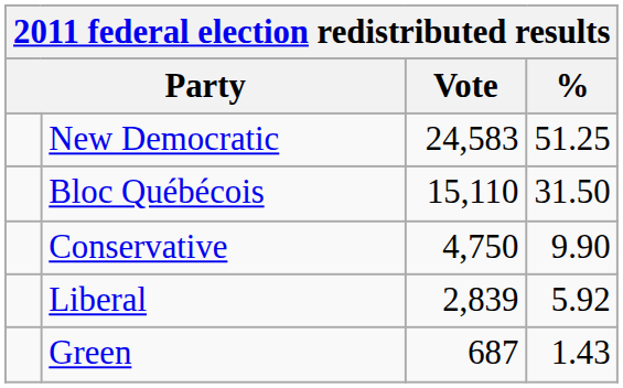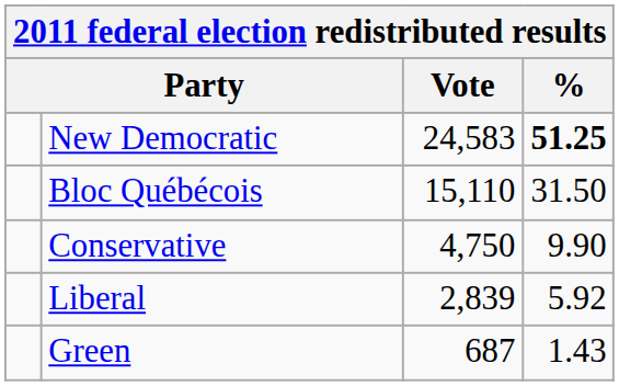New Democratic | %: normal -> bold
